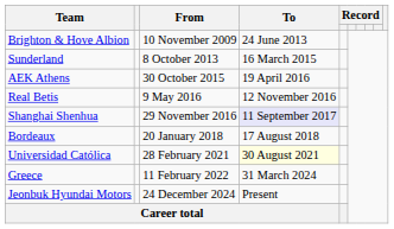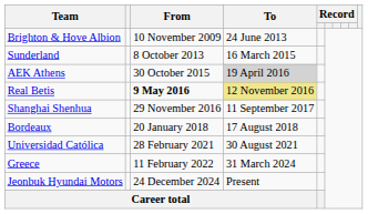AEK Athens | To: no background -> lightgrey background
Real Betis | From: normal -> bold
Real Betis | To: no background -> khaki background
Shanghai Shenhua | To: lavender background -> no background
Universidad Católica | To: lightyellow background -> no background
